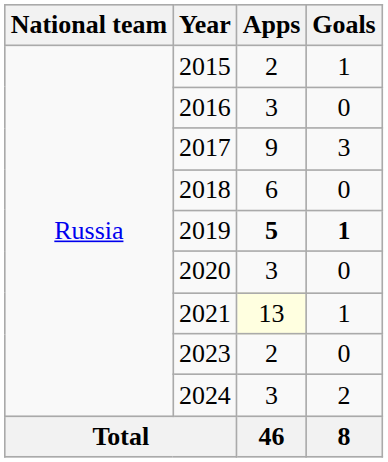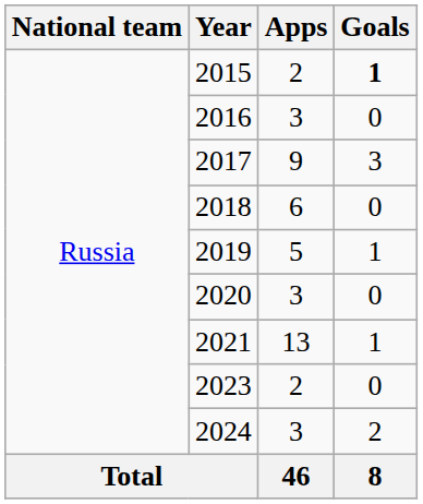2015 | Goals: normal -> bold
2019 | Apps: bold -> normal
2019 | Goals: bold -> normal
2021 | Apps: lightyellow background -> no background
